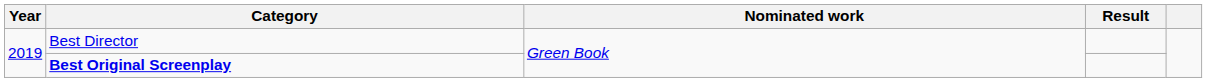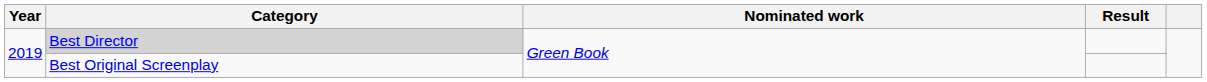Best Director | Category: no background -> lightgrey background
Best Original Screenplay | Category: bold -> normal
